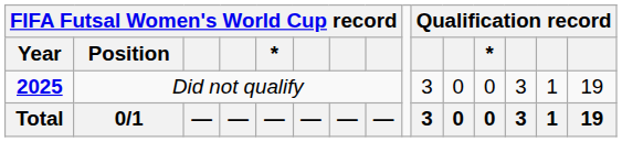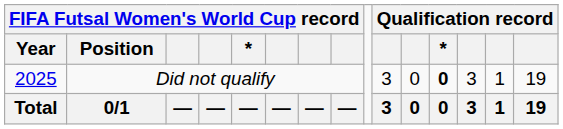Did not qualify | FIFA Futsal Women's World Cup record / Year: bold -> normal
Did not qualify | Qualification record / *: normal -> bold
